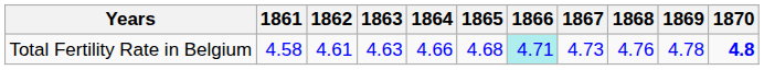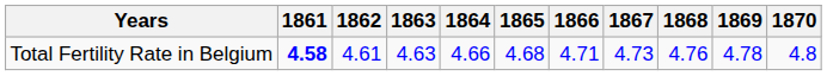row 2 | 1861: normal -> bold
row 2 | 1866: paleturquoise background -> no background
row 2 | 1870: bold -> normal
